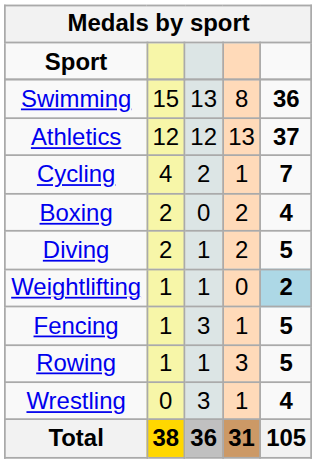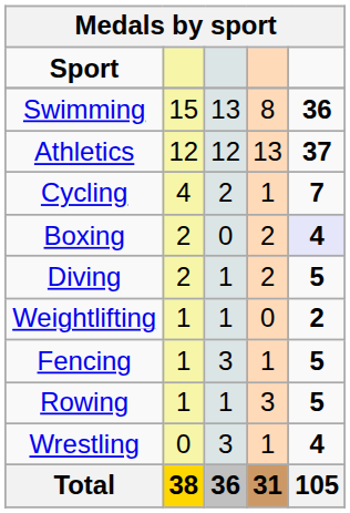Boxing | column 5: no background -> lavender background
Weightlifting | column 5: lightblue background -> no background
